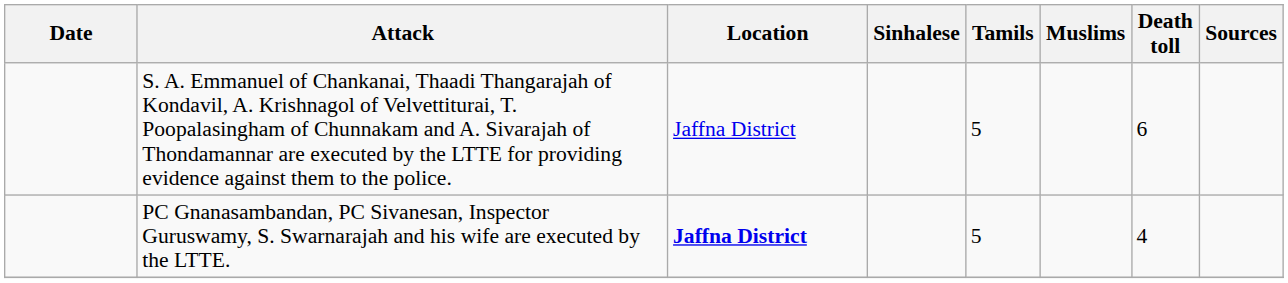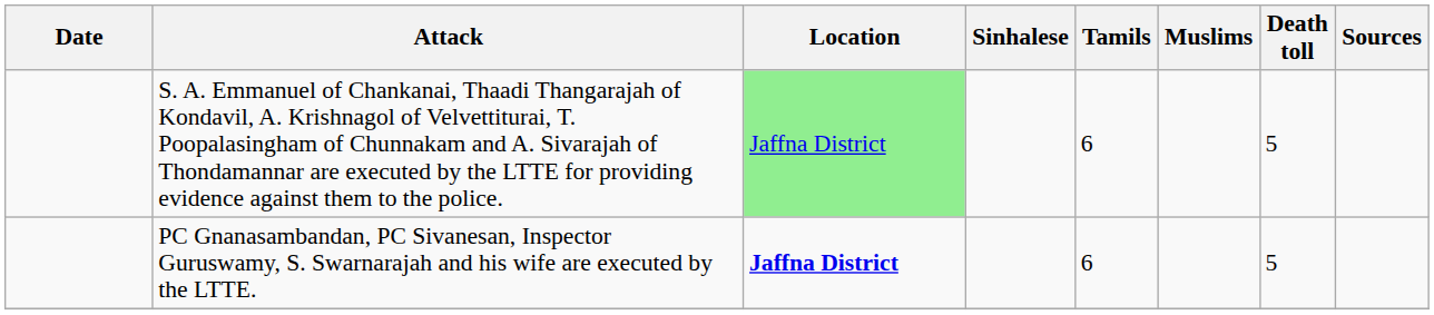row 2 | Location: no background -> lightgreen background
row 2 | Tamils: 5 -> 6
row 2 | Death toll: 6 -> 5
row 3 | Tamils: 5 -> 6
row 3 | Death toll: 4 -> 5
